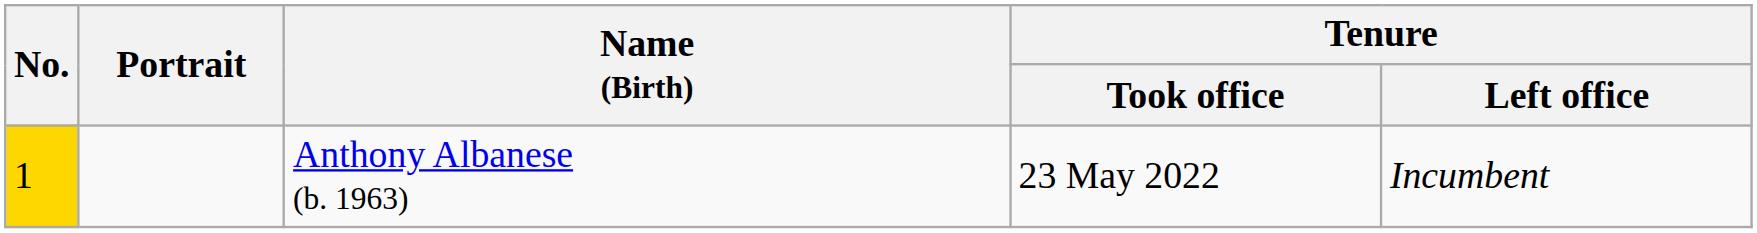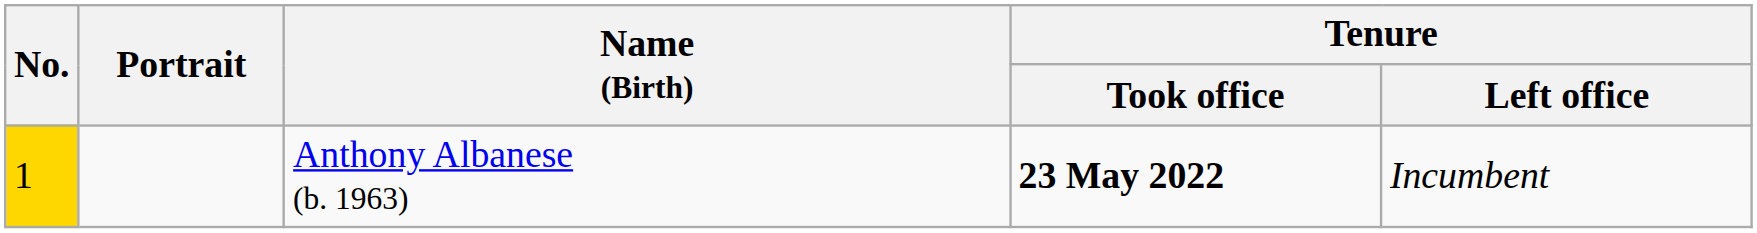Anthony Albanese (b. 1963) | Tenure / Took office: normal -> bold
